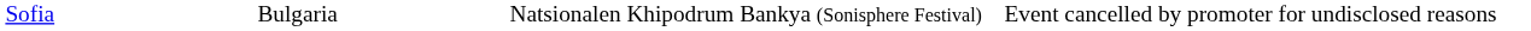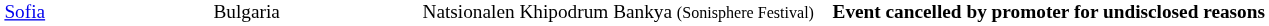Sofia | column 4: normal -> bold
